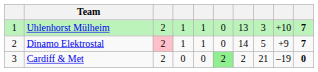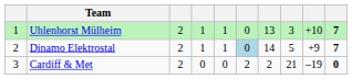Dinamo Elektrostal | column 3: pink background -> no background
Dinamo Elektrostal | column 6: no background -> lightblue background
Cardiff & Met | column 6: lightgreen background -> no background
